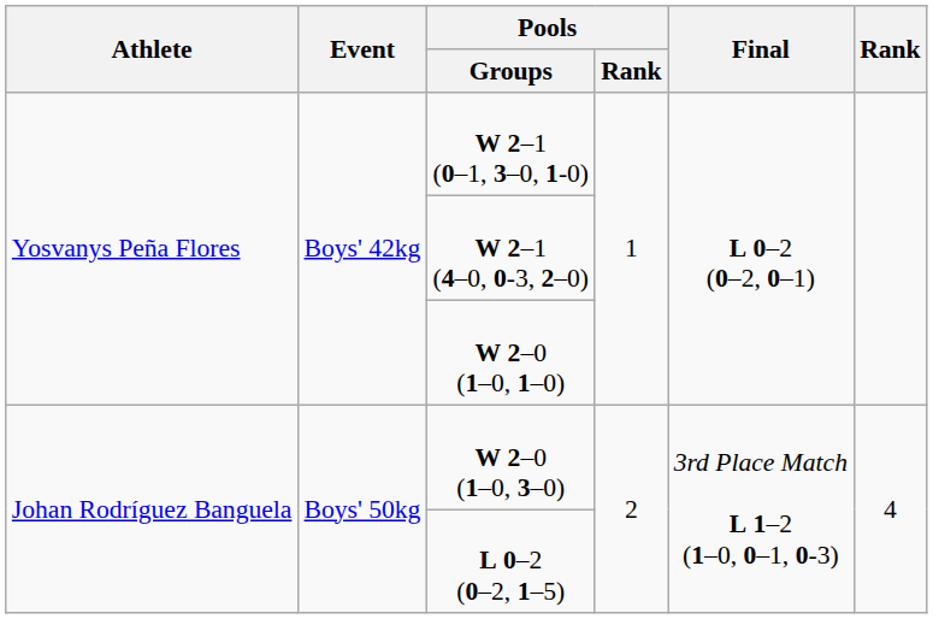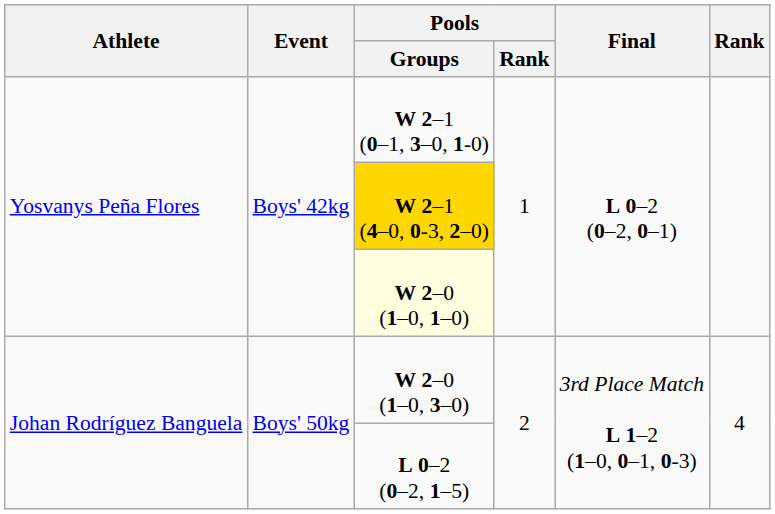W 2–1 (4–0, 0-3, 2–0) | Pools / Groups: no background -> gold background
W 2–0 (1–0, 1–0) | Pools / Groups: no background -> lightyellow background
